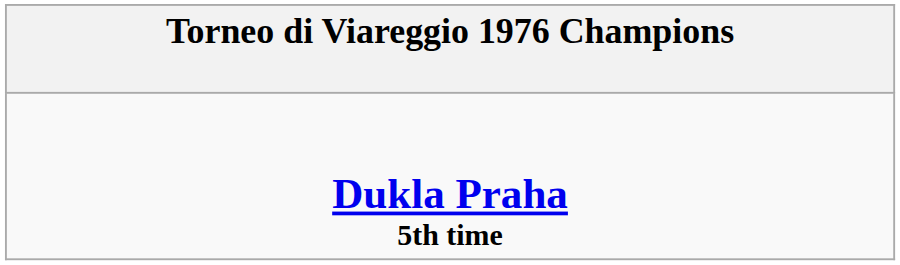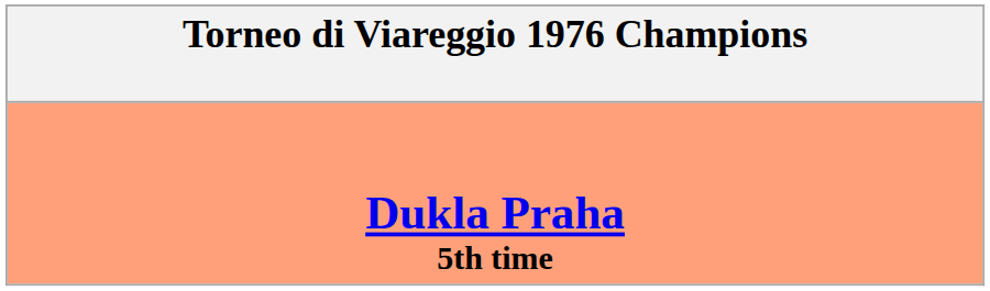row 2 | column 1: no background -> lightsalmon background
